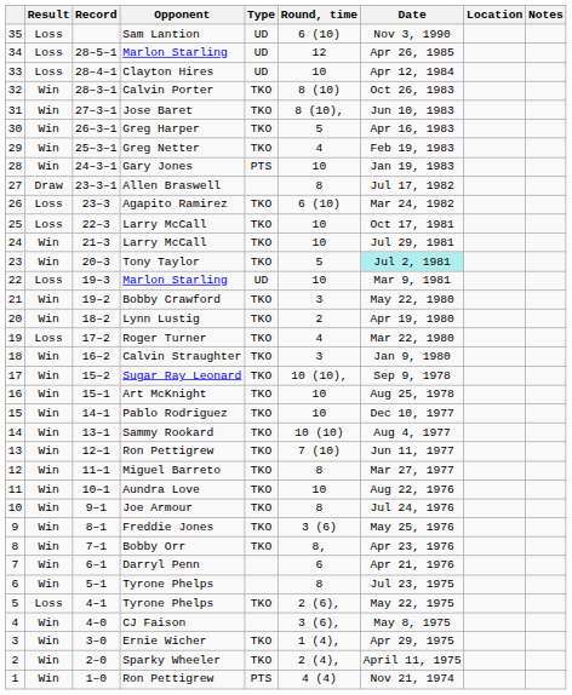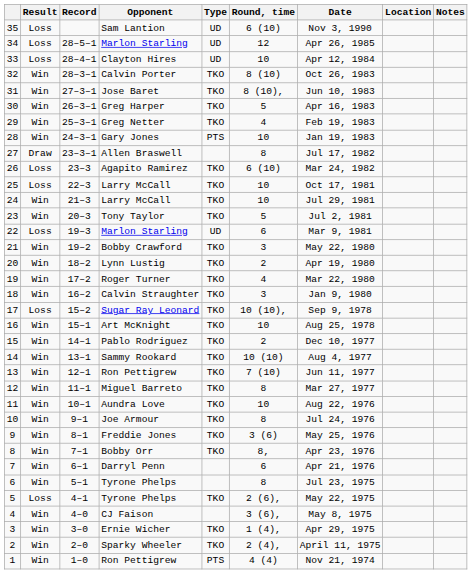23 | Date: paleturquoise background -> no background
22 | Round, time: 10 -> 6
19 | Result: Loss -> Win
17 | Result: Win -> Loss
15 | Round, time: 10 -> 2
